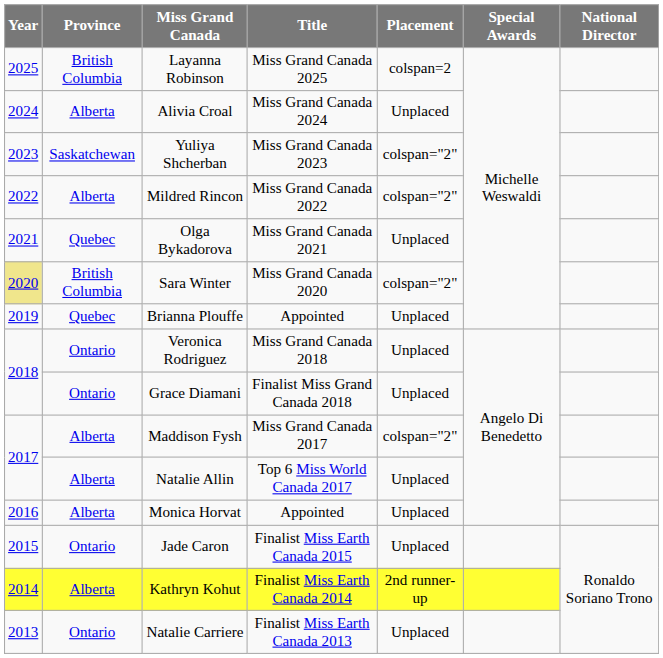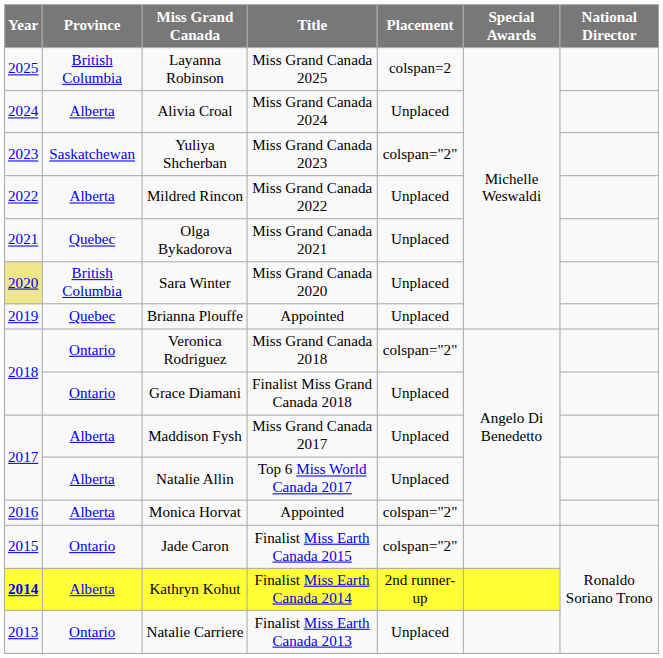Mildred Rincon | Placement: colspan="2" -> Unplaced
Sara Winter | Placement: colspan="2" -> Unplaced
Veronica Rodriguez | Placement: Unplaced -> colspan="2"
Maddison Fysh | Placement: colspan="2" -> Unplaced
Monica Horvat | Placement: Unplaced -> colspan="2"
Jade Caron | Placement: Unplaced -> colspan="2"
Kathryn Kohut | Year: normal -> bold
